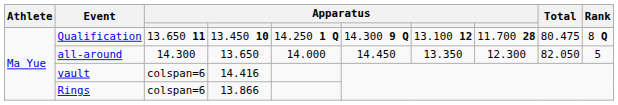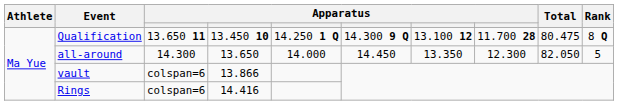vault | column 4: 14.416 -> 13.866
Rings | column 4: 13.866 -> 14.416
